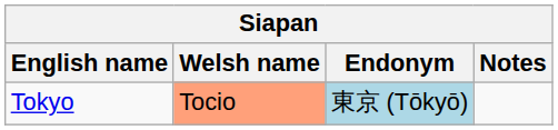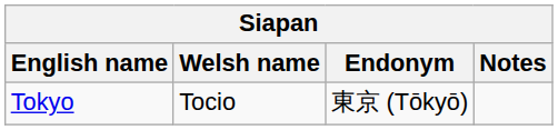Tokyo | Welsh name: lightsalmon background -> no background
Tokyo | Endonym: lightblue background -> no background
